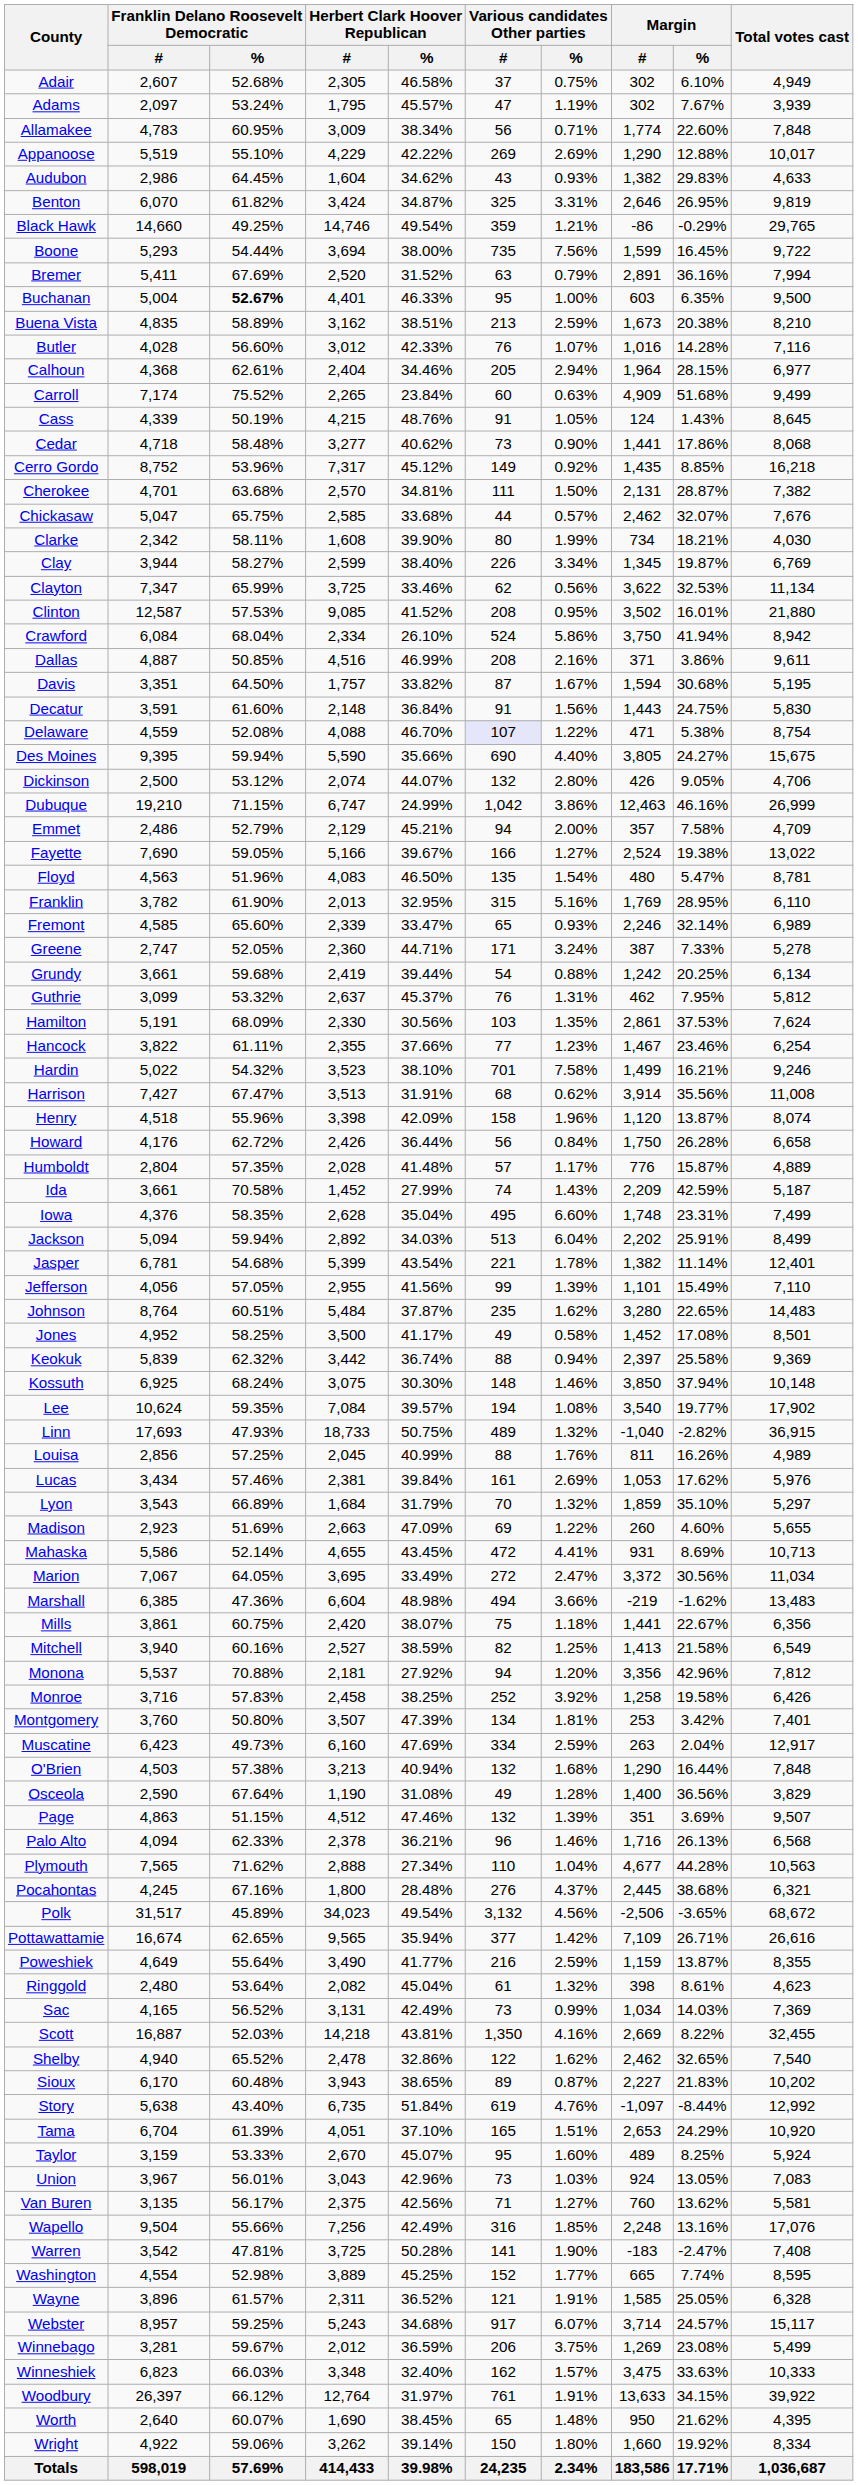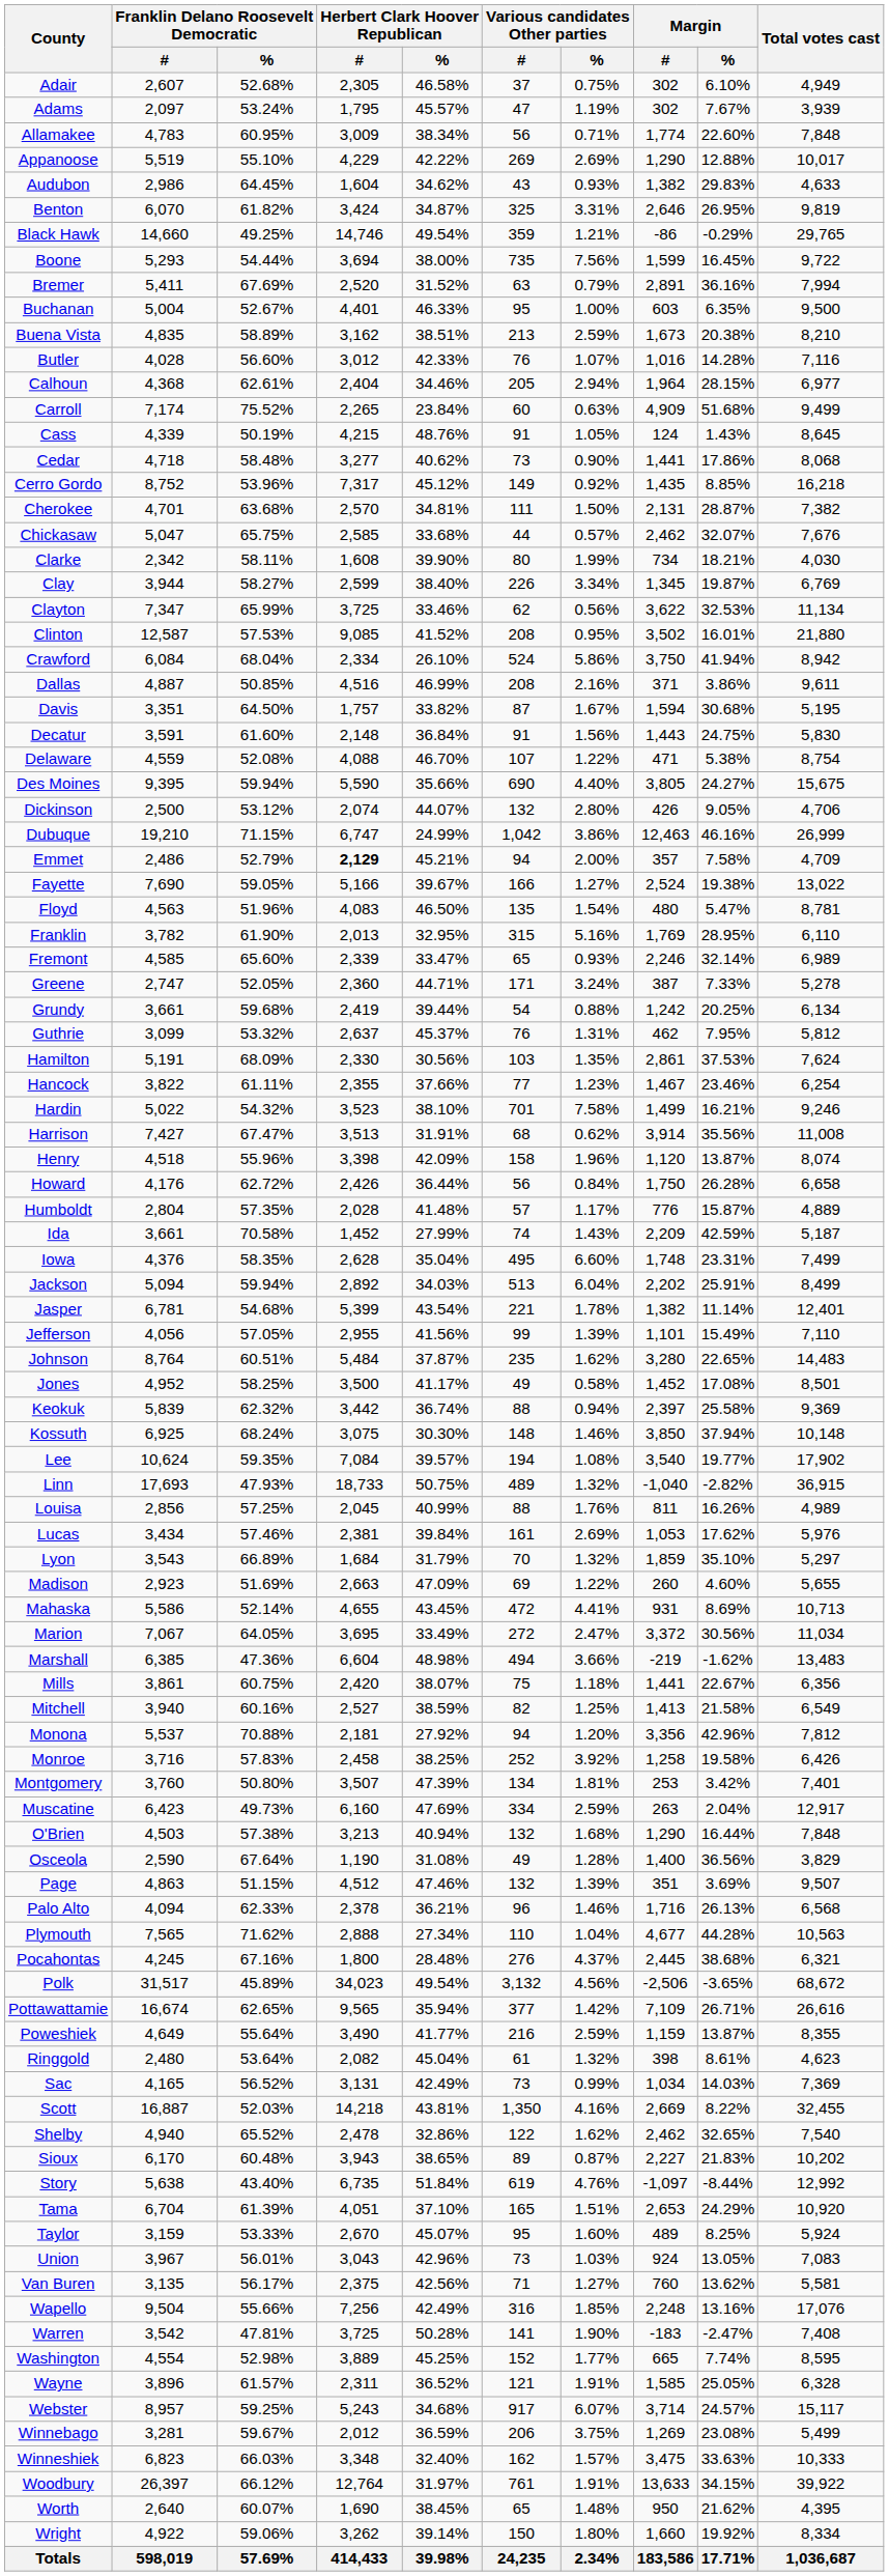Buchanan | Franklin Delano Roosevelt Democratic / %: bold -> normal
Delaware | Various candidates Other parties / #: lavender background -> no background
Emmet | Herbert Clark Hoover Republican / #: normal -> bold
